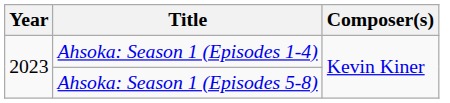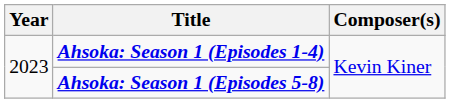Ahsoka: Season 1 (Episodes 1-4) | Title: normal -> bold
Ahsoka: Season 1 (Episodes 5-8) | Title: normal -> bold
